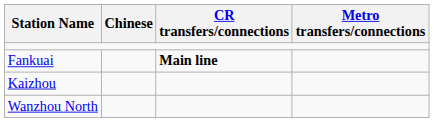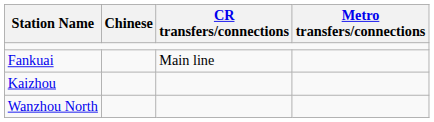Fankuai | CR transfers/connections: bold -> normal
